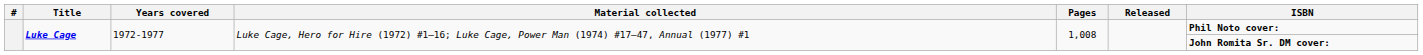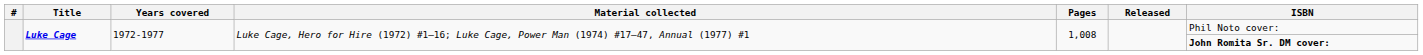row 2 | ISBN: bold -> normal
